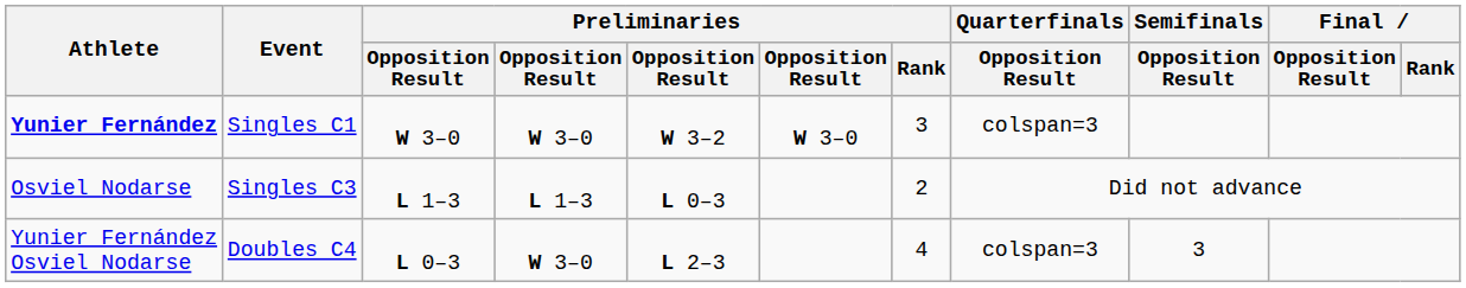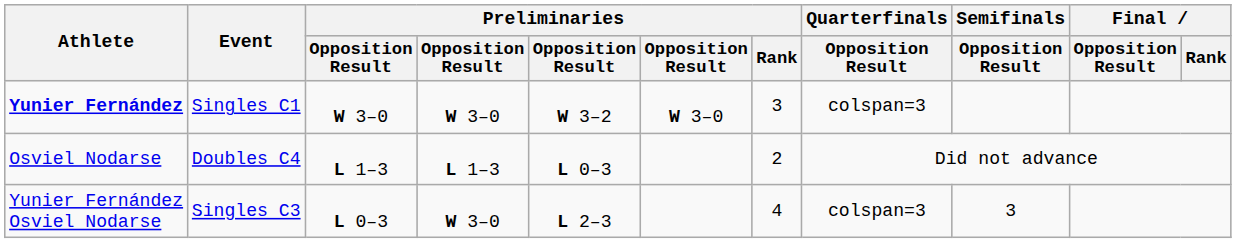Osviel Nodarse | Event: Singles C3 -> Doubles C4
Yunier Fernández Osviel Nodarse | Event: Doubles C4 -> Singles C3
